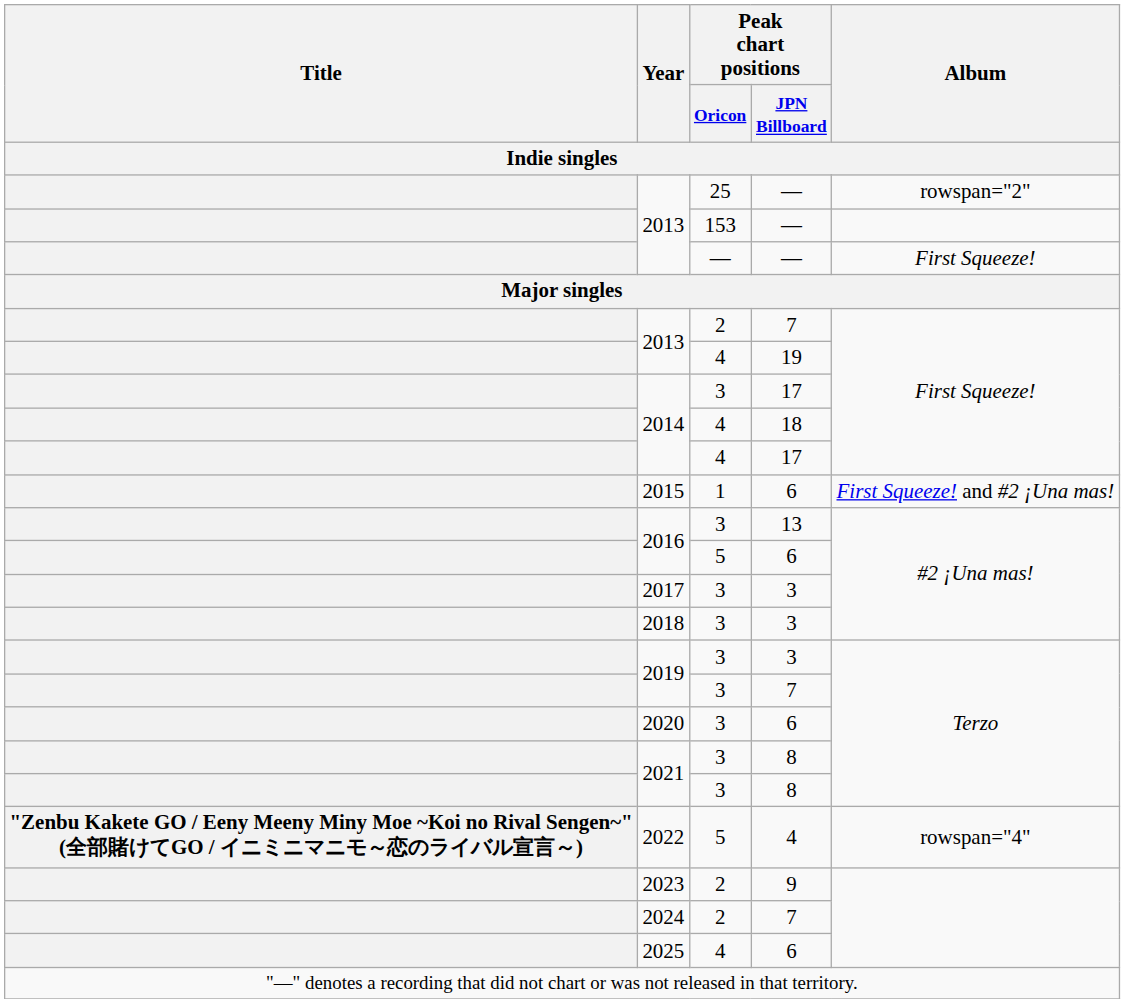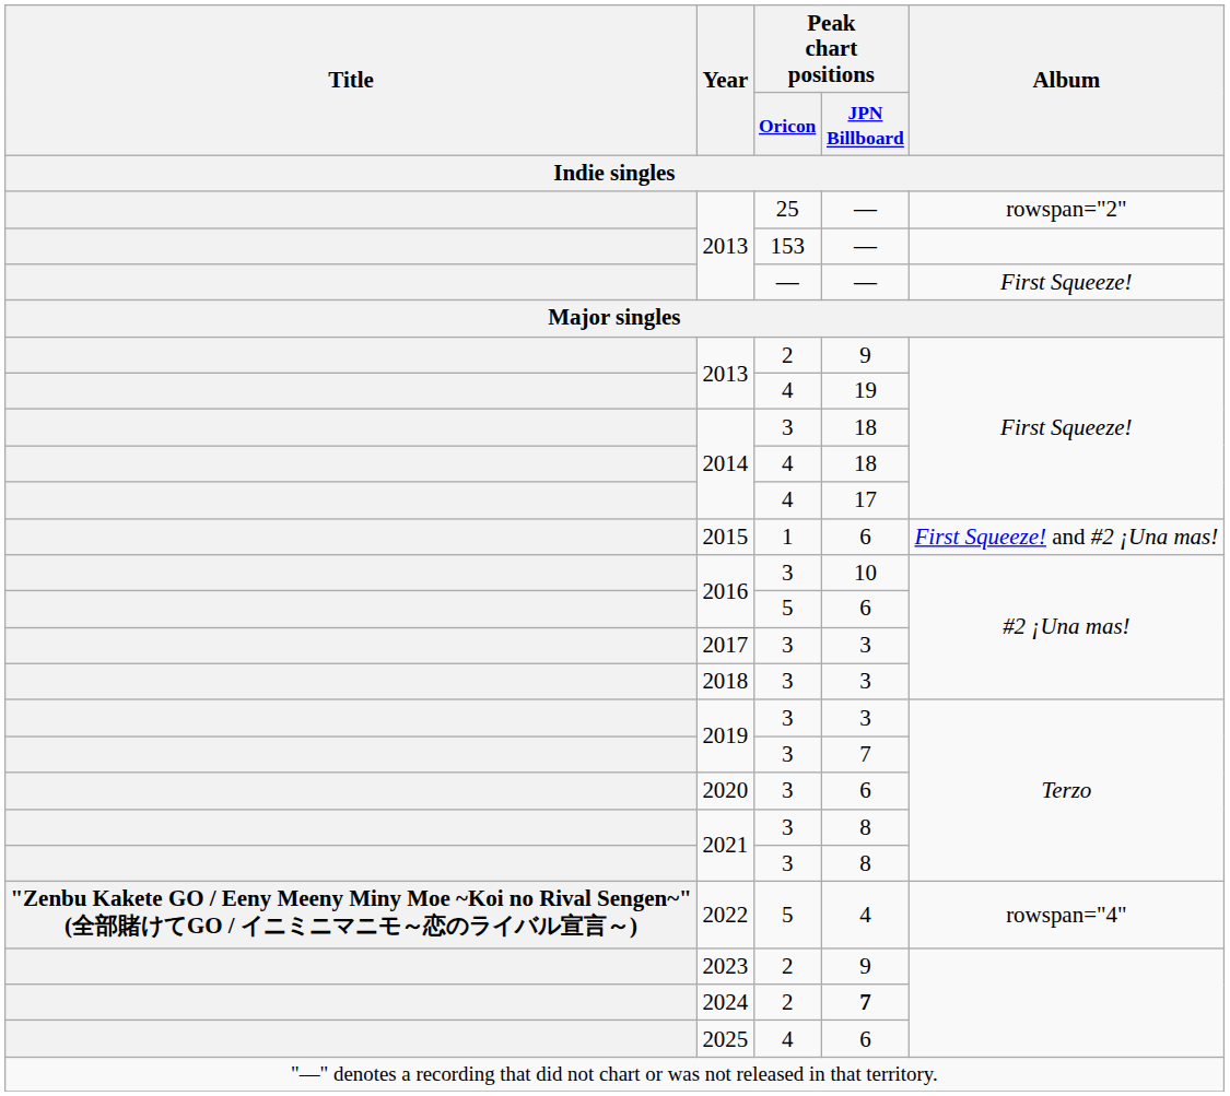2013 / 2 | Peak chart positions / JPN Billboard: 7 -> 9
2014 / 3 | Peak chart positions / JPN Billboard: 17 -> 18
2016 / 3 | Peak chart positions / JPN Billboard: 13 -> 10
2024 | Peak chart positions / JPN Billboard: normal -> bold
